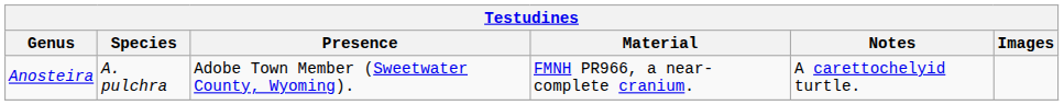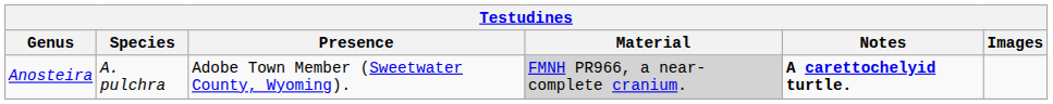Anosteira | Material: no background -> lightgrey background
Anosteira | Notes: normal -> bold
